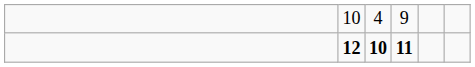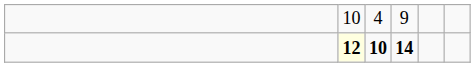row 2 | column 2: no background -> lightyellow background
row 2 | column 4: 11 -> 14
